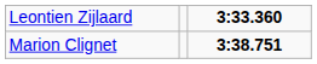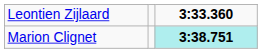Marion Clignet | column 3: no background -> paleturquoise background
